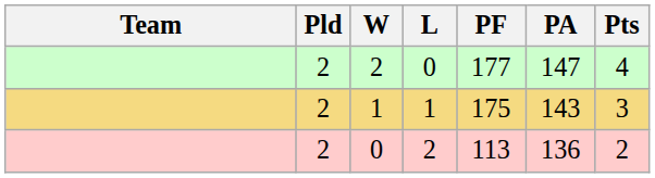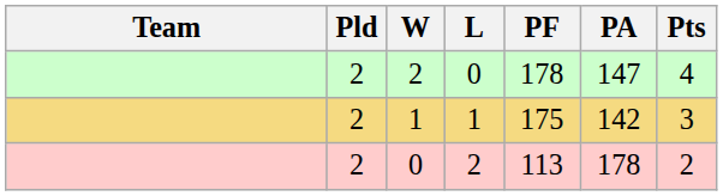row 2 | PF: 177 -> 178
row 3 | PA: 143 -> 142
row 4 | PA: 136 -> 178
